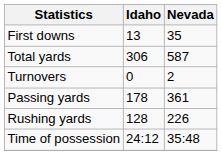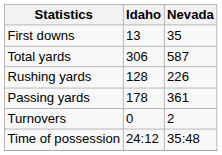rows swapped: Rushing yards <-> Turnovers
